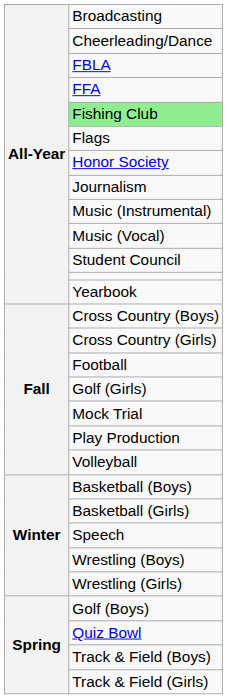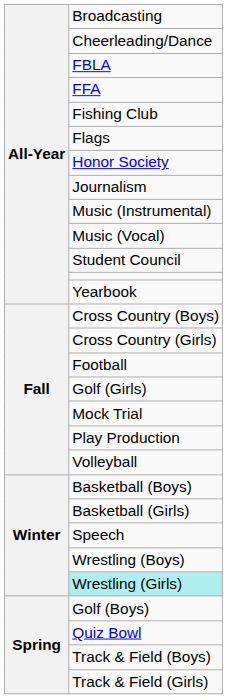Fishing Club | column 2: lightgreen background -> no background
Wrestling (Girls) | column 2: no background -> paleturquoise background
